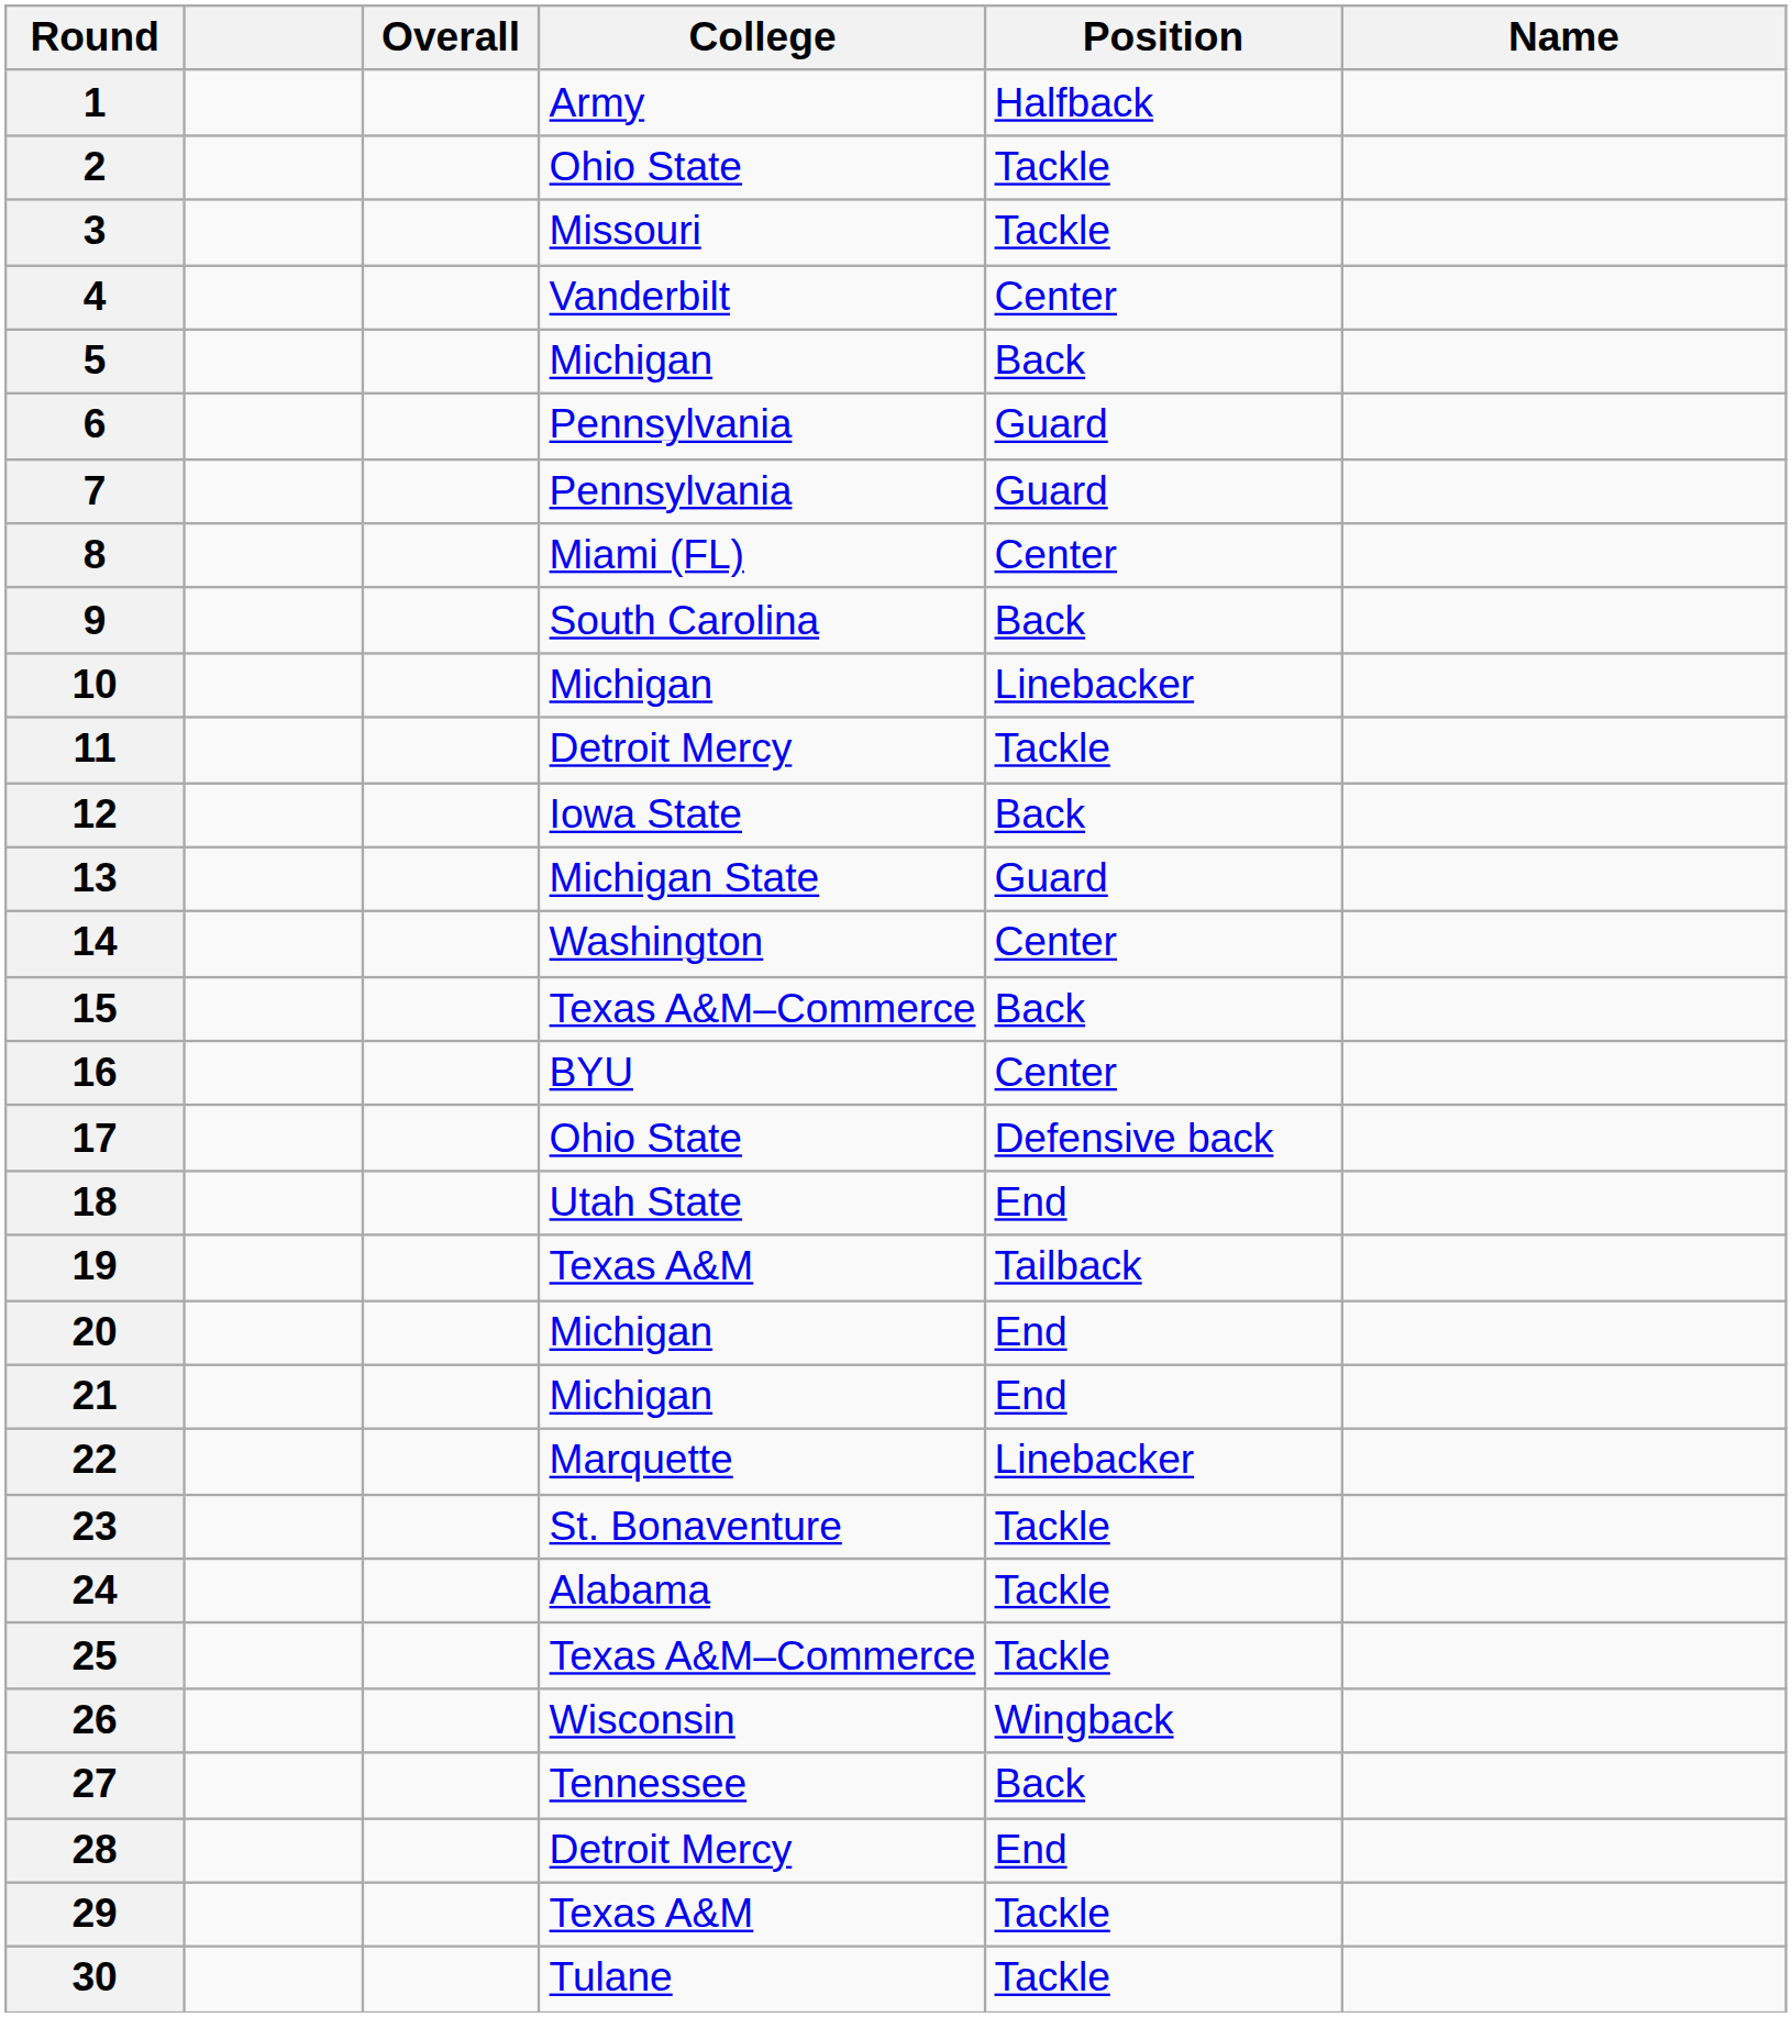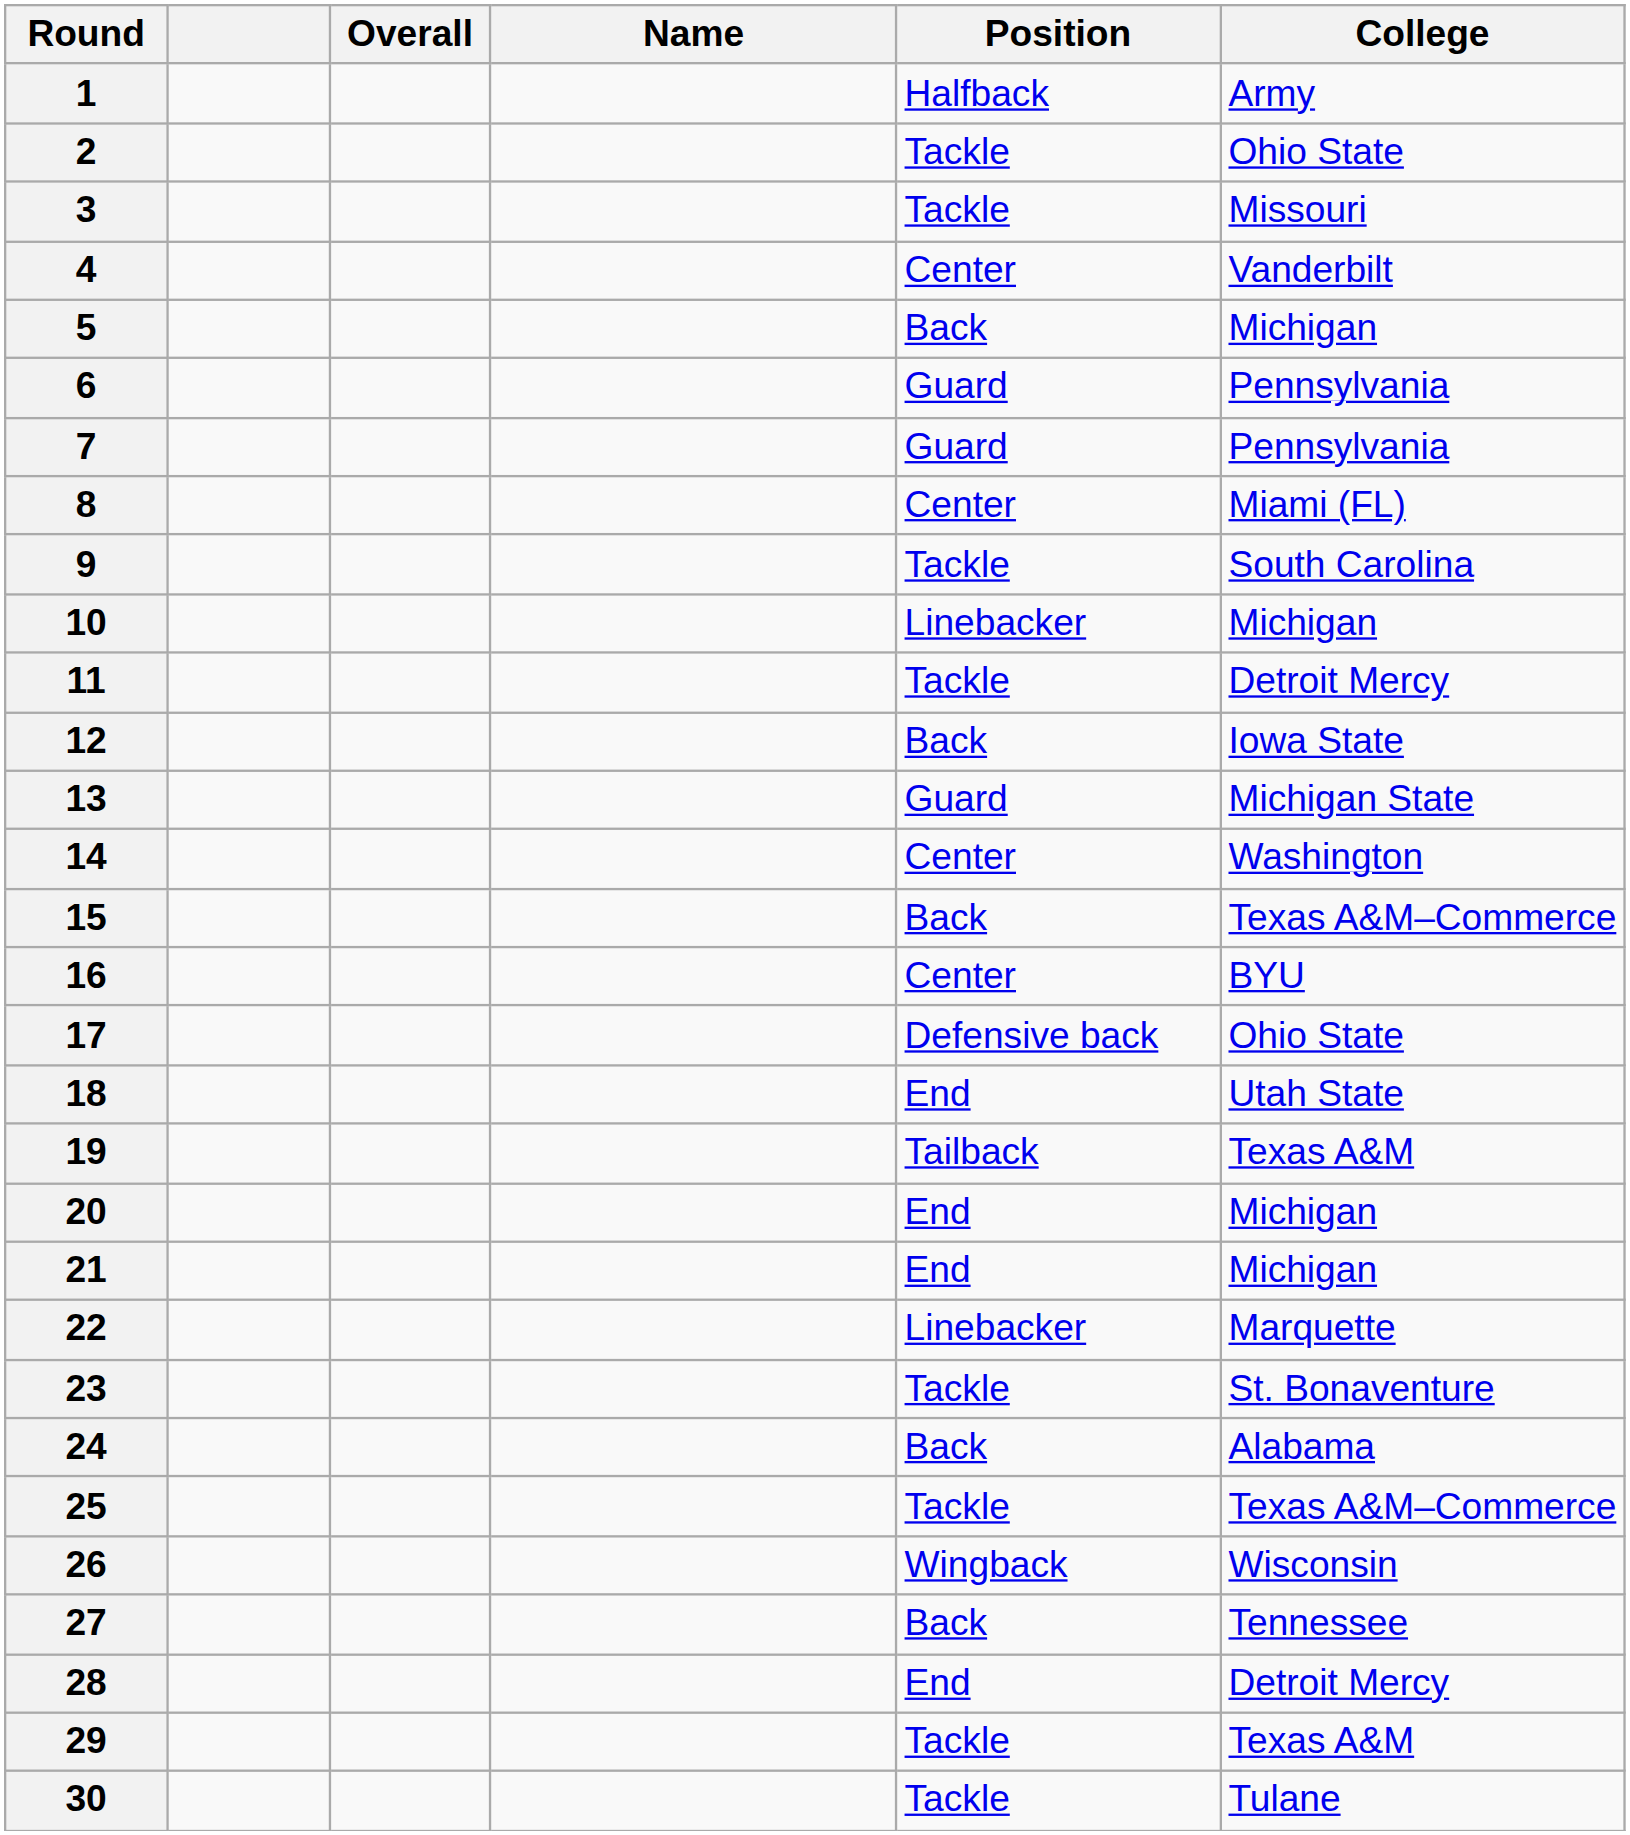columns swapped: Name <-> College
9 | Position: Back -> Tackle
24 | Position: Tackle -> Back
